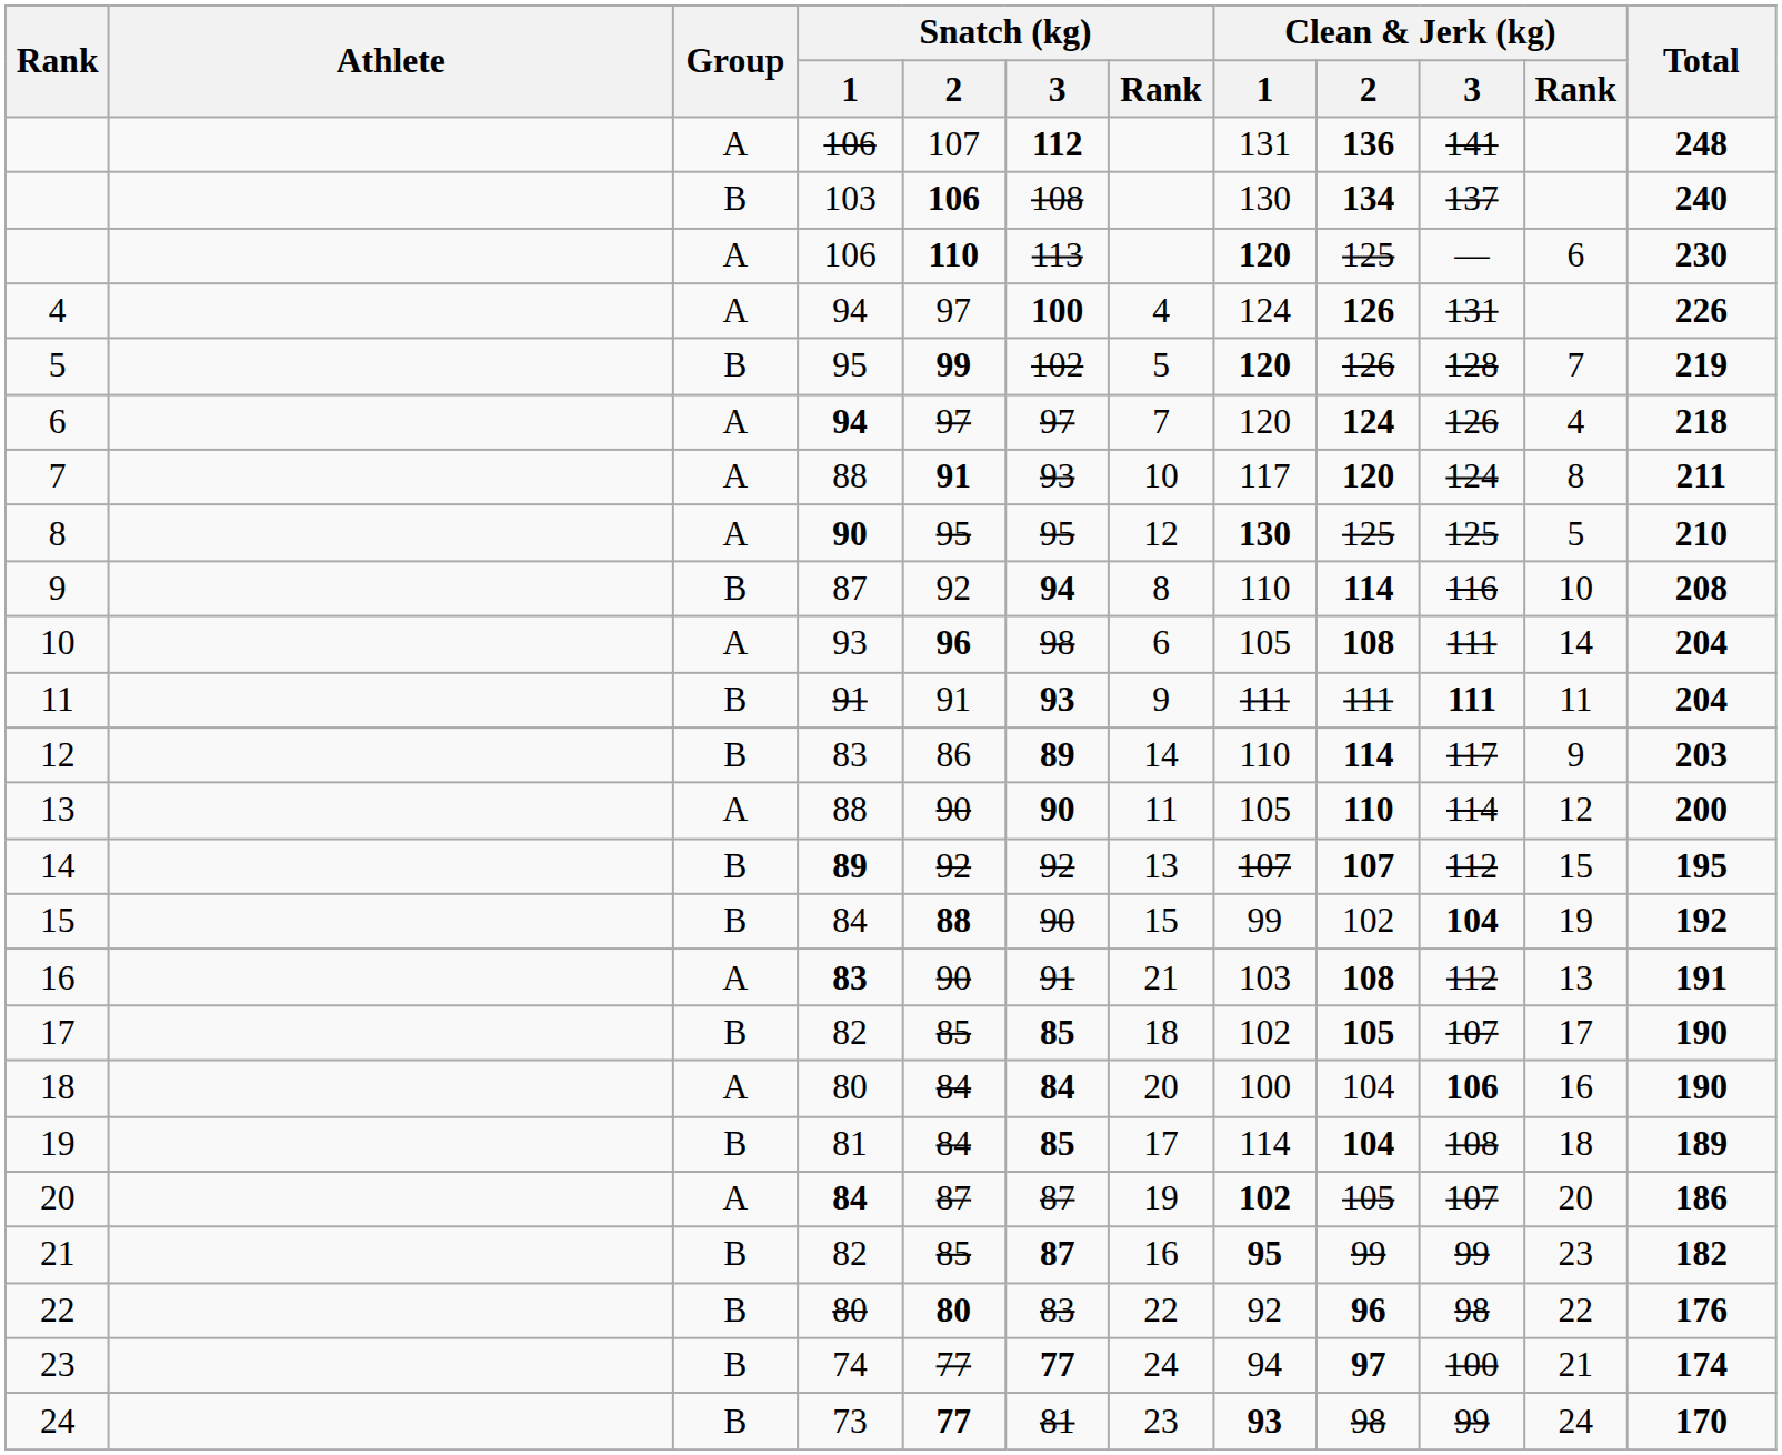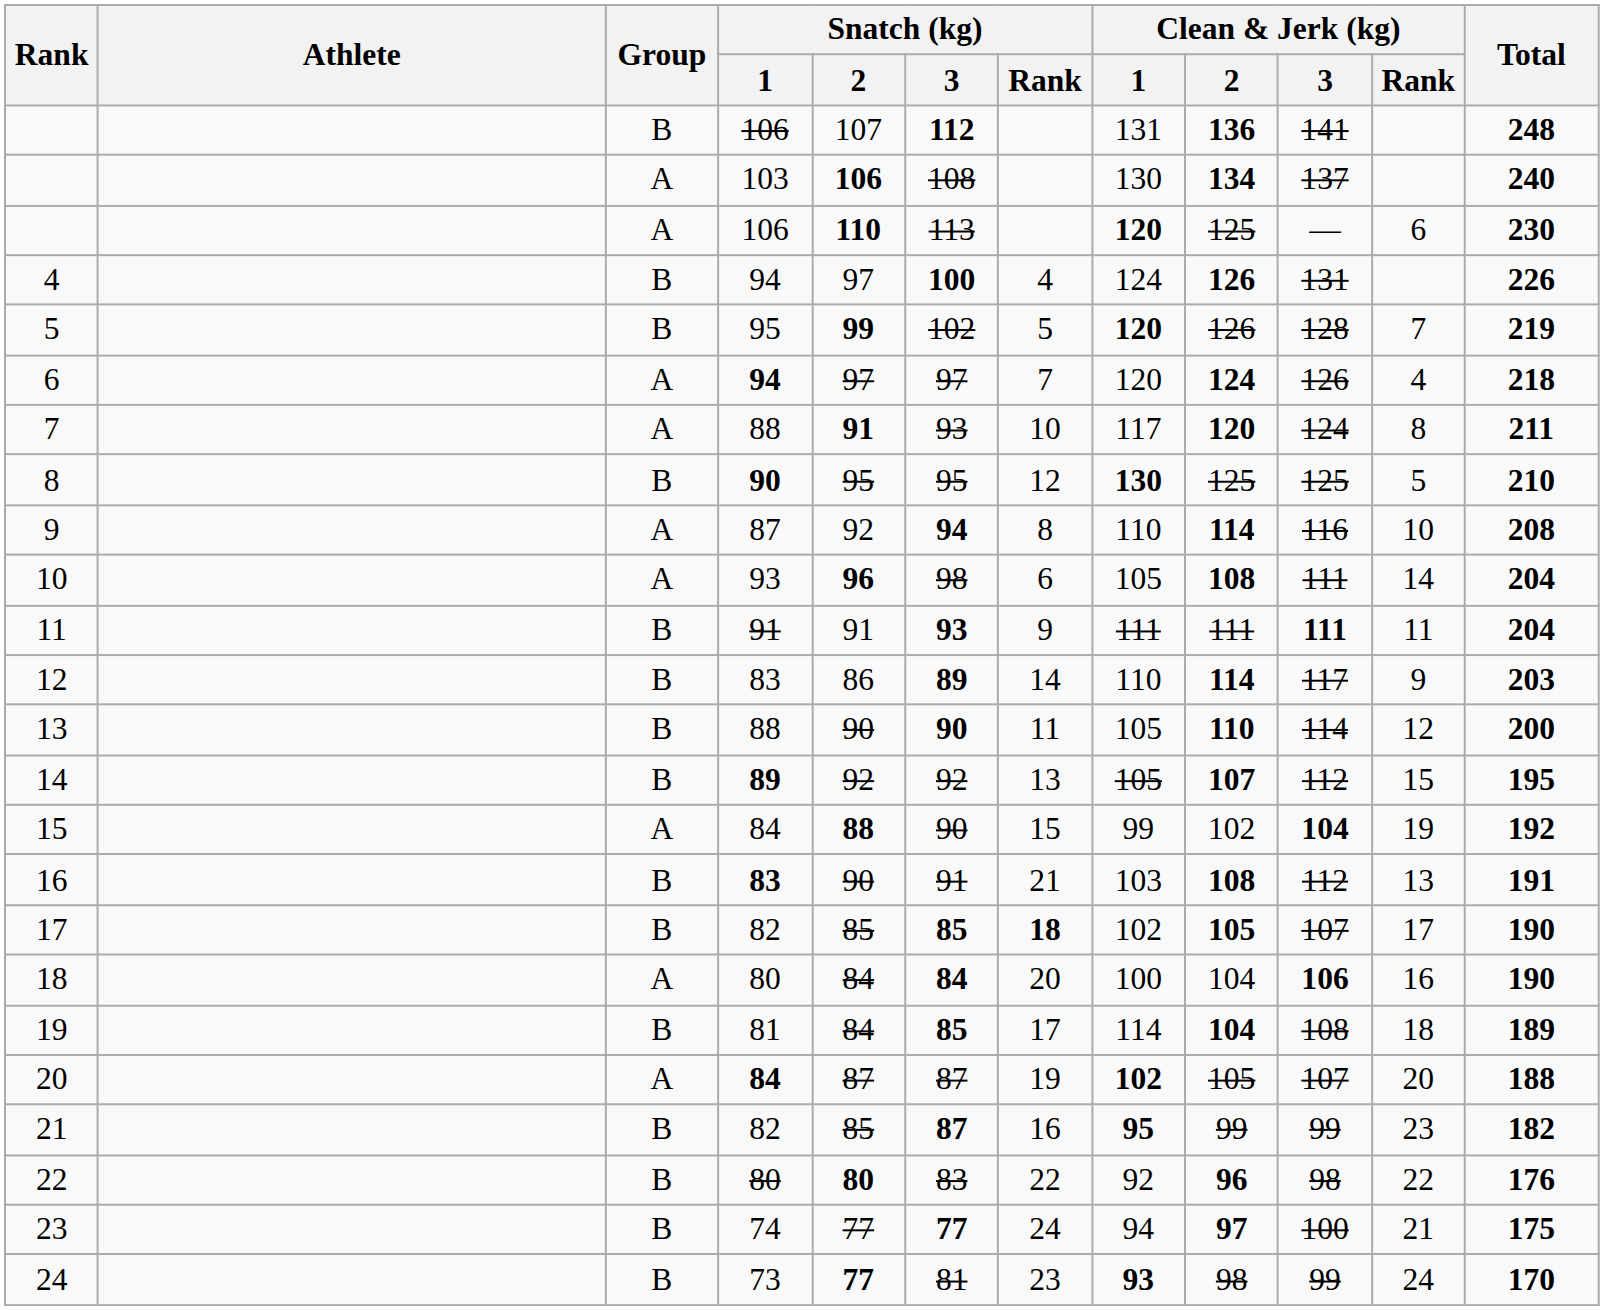row 3 | Group: A -> B
row 4 | Group: B -> A
row 6 | Group: A -> B
row 10 | Group: A -> B
row 11 | Group: B -> A
row 15 | Group: A -> B
row 16 | Clean & Jerk (kg) / 1: 107 -> 105
row 17 | Group: B -> A
row 18 | Group: A -> B
row 19 | Snatch (kg) / Rank: normal -> bold
row 22 | Total: 186 -> 188
row 25 | Total: 174 -> 175
